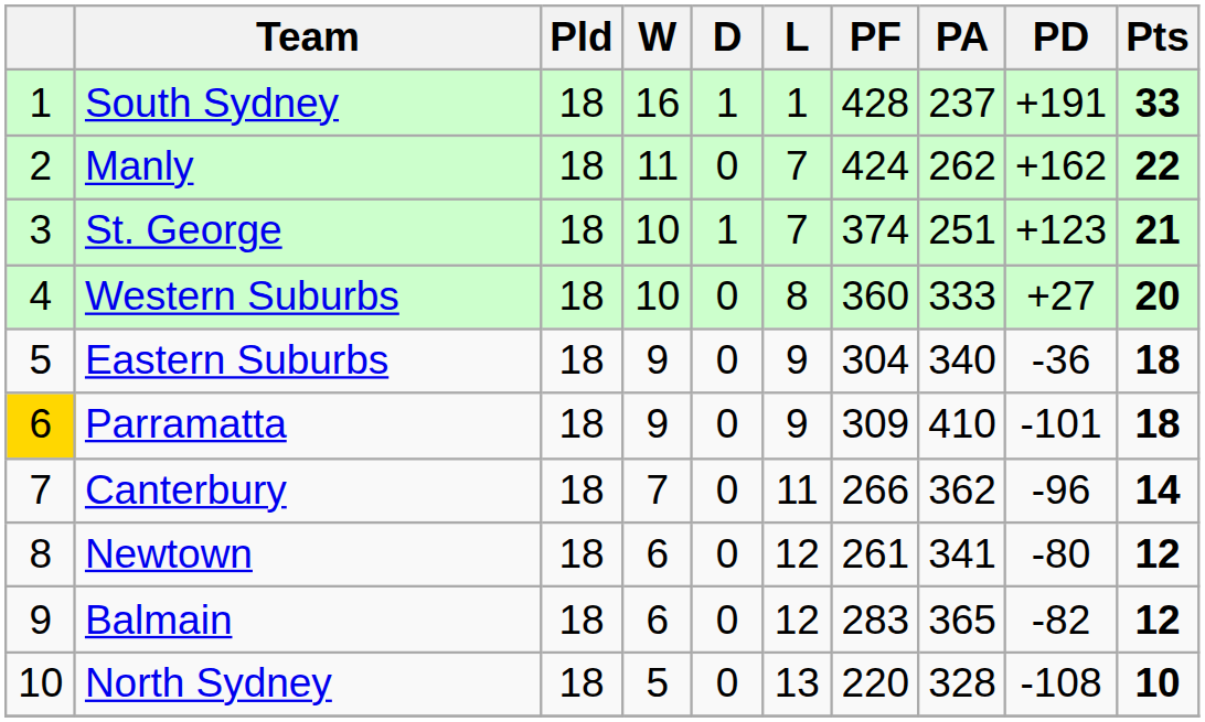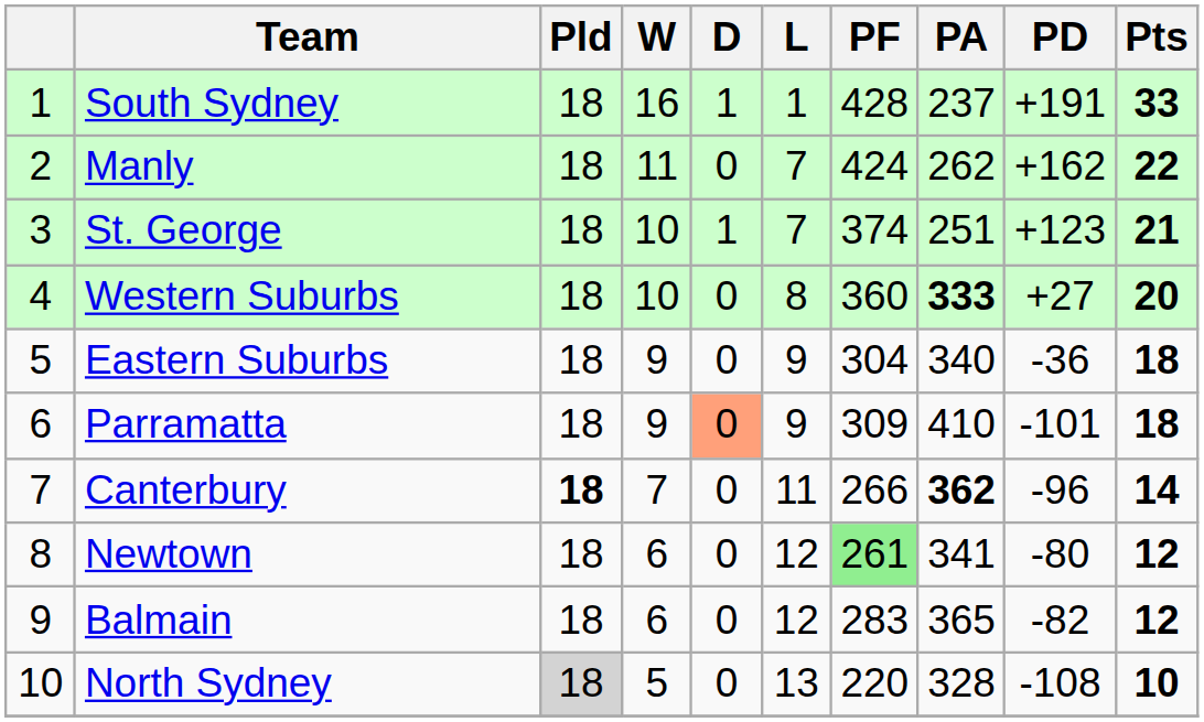Western Suburbs | PA: normal -> bold
Parramatta | column 1: gold background -> no background
Parramatta | D: no background -> lightsalmon background
Canterbury | Pld: normal -> bold
Canterbury | PA: normal -> bold
Newtown | PF: no background -> lightgreen background
North Sydney | Pld: no background -> lightgrey background
